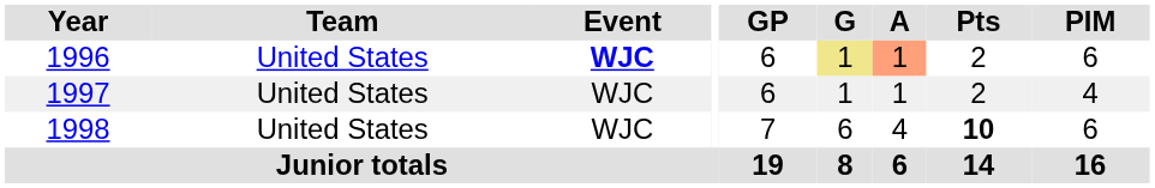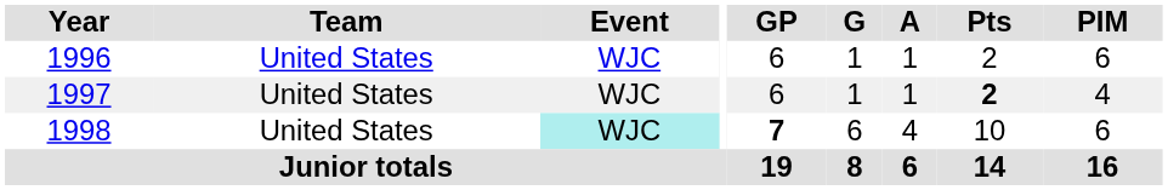1996 | Event: bold -> normal
1996 | G: khaki background -> no background
1996 | A: lightsalmon background -> no background
1997 | Pts: normal -> bold
1998 | Event: no background -> paleturquoise background
1998 | GP: normal -> bold
1998 | Pts: bold -> normal
